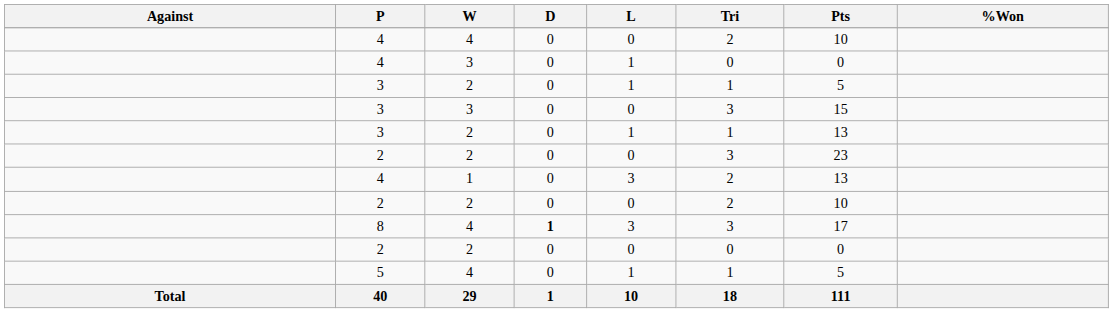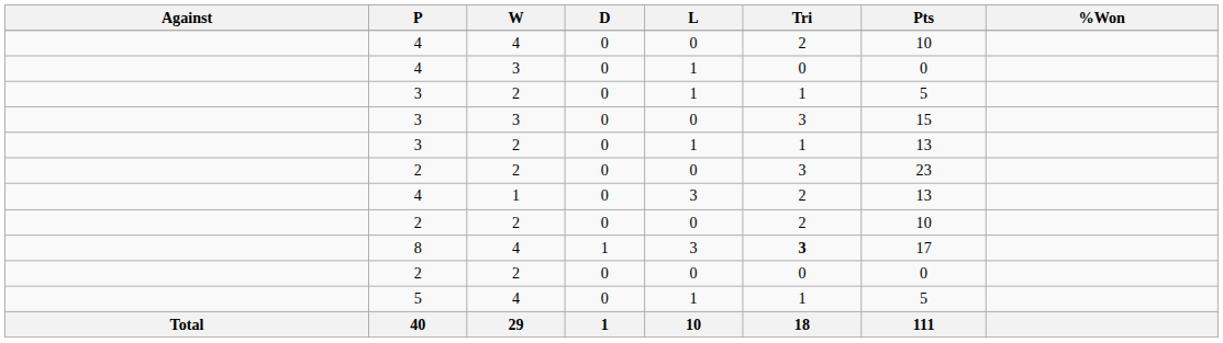8 | D: bold -> normal
8 | Tri: normal -> bold
